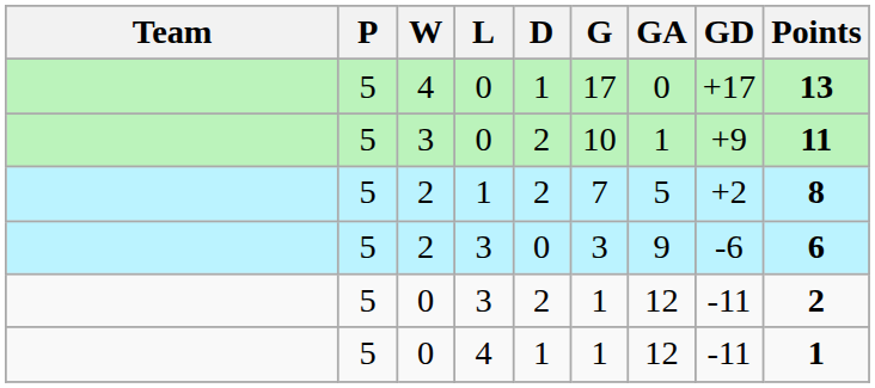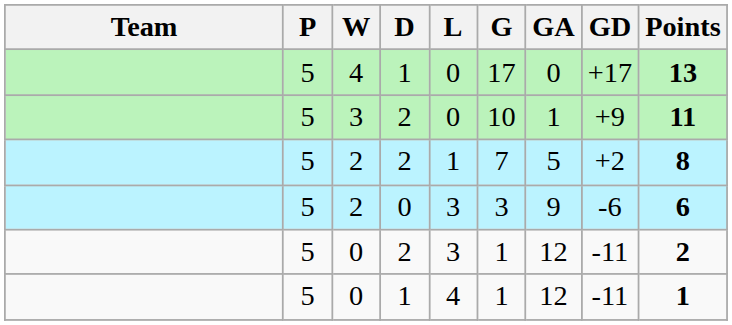columns swapped: D <-> L
